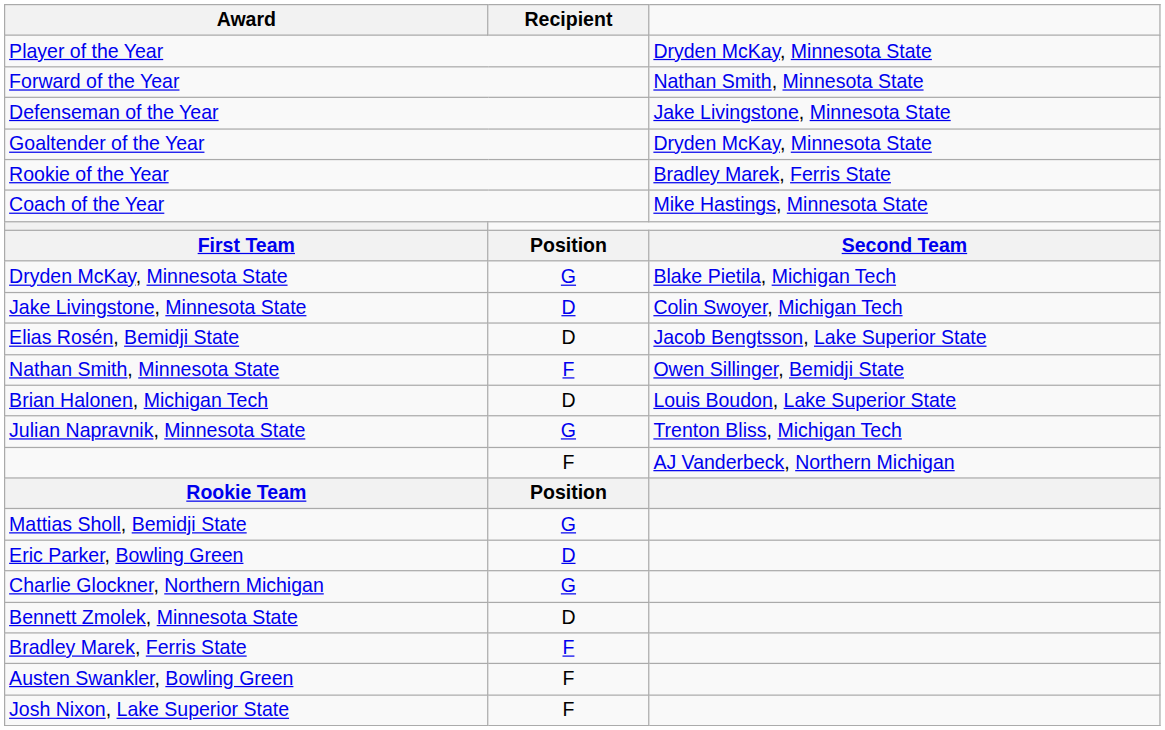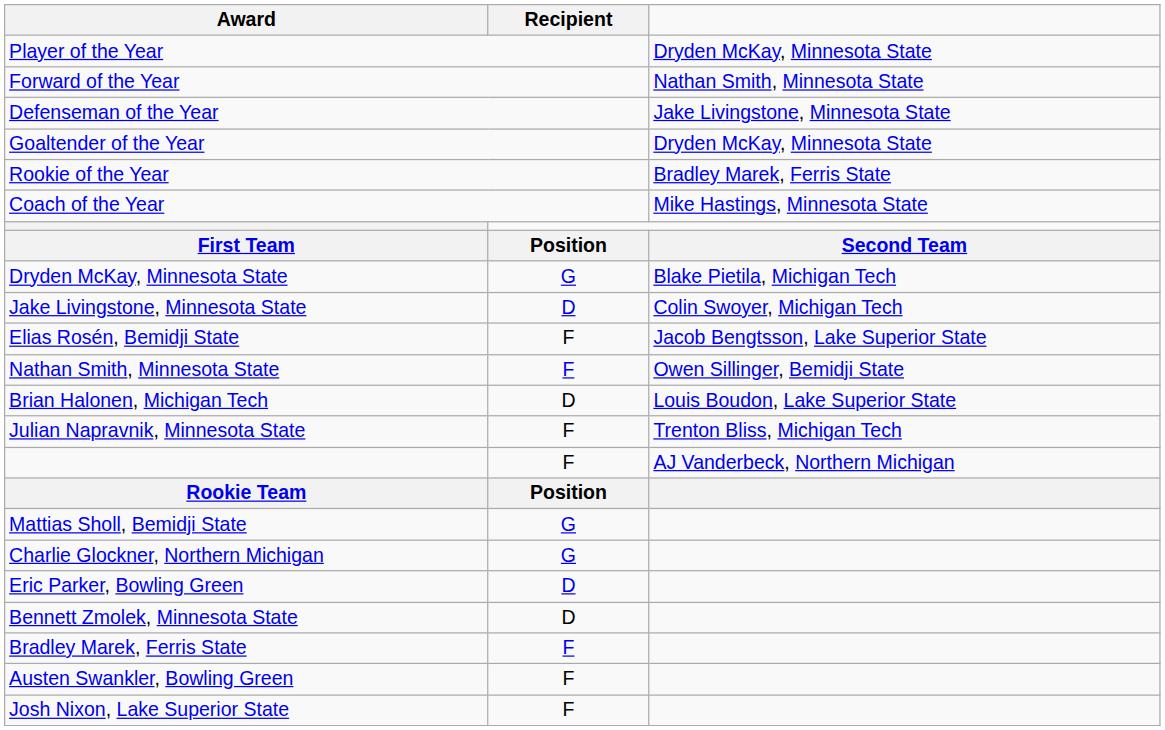Elias Rosén, Bemidji State | Recipient: D -> F
Julian Napravnik, Minnesota State | Recipient: G -> F
rows swapped: Charlie Glockner, Northern Michigan <-> Eric Parker, Bowling Green
